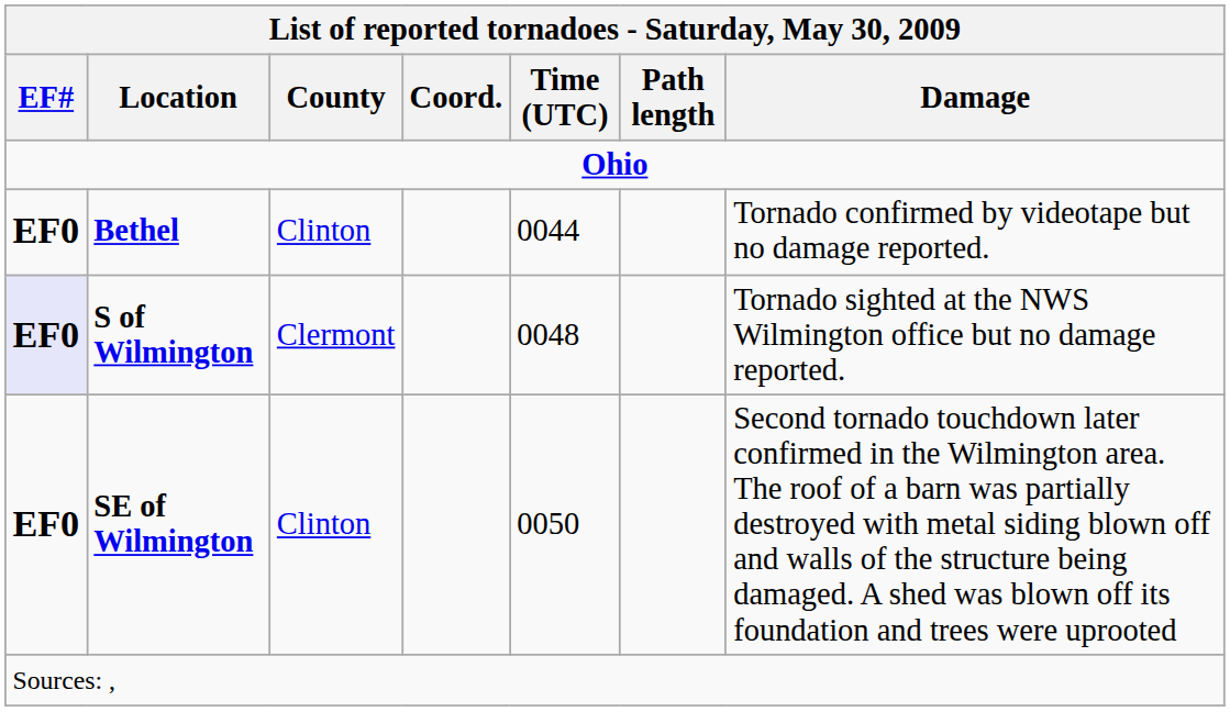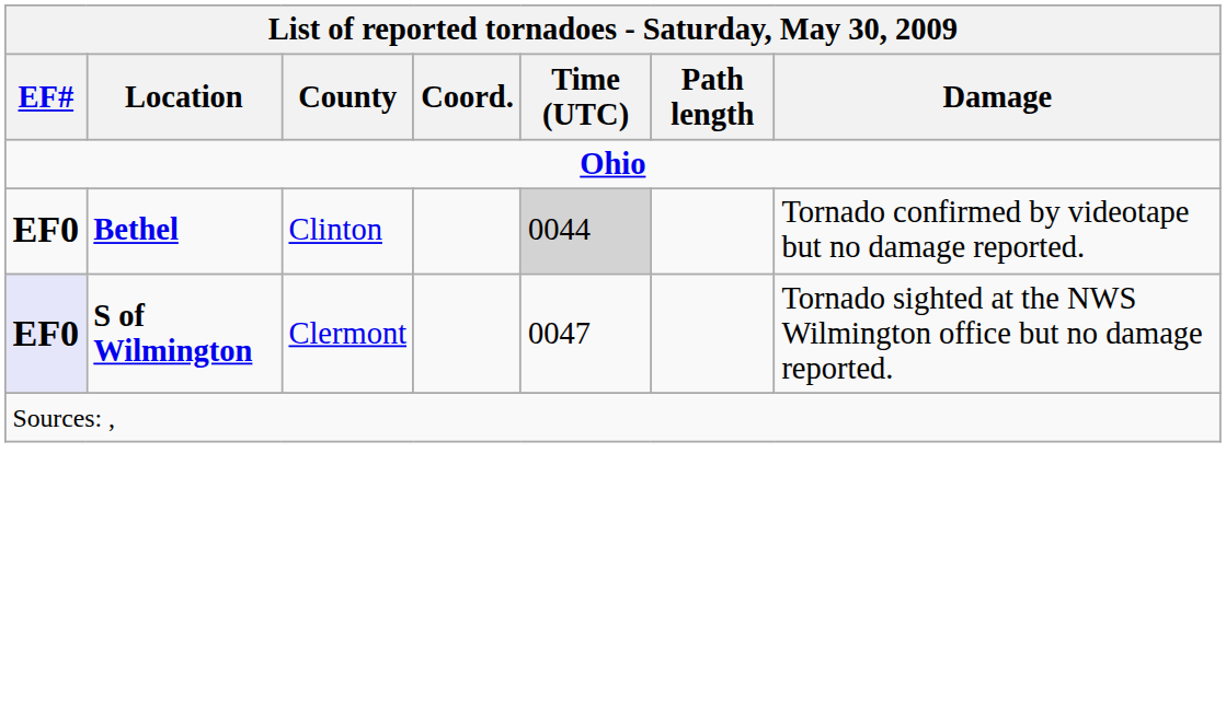Bethel | Time (UTC): no background -> lightgrey background
S of Wilmington | Time (UTC): 0048 -> 0047
- row: EF0 | SE of Wilmington | Clinton | 0050 | Second tornado touchdown later confirmed in the Wilmington area. The roof of a barn was partially destroyed with metal siding blown off and walls of the structure being damaged. A shed was blown off its foundation and trees were uprooted
